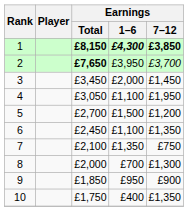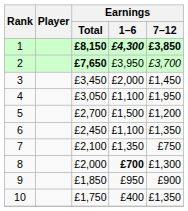8 | Earnings / 1–6: normal -> bold
